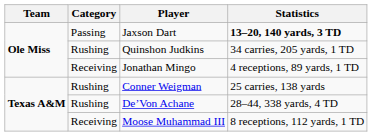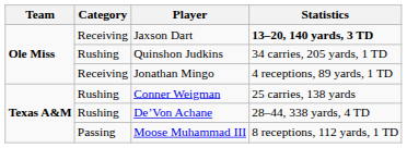Jaxson Dart | Category: Passing -> Receiving
Moose Muhammad III | Category: Receiving -> Passing
